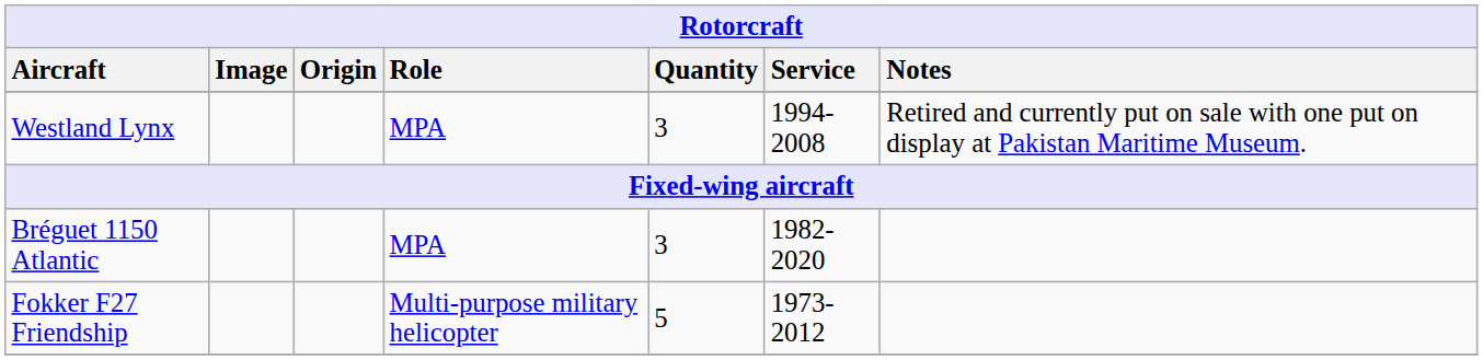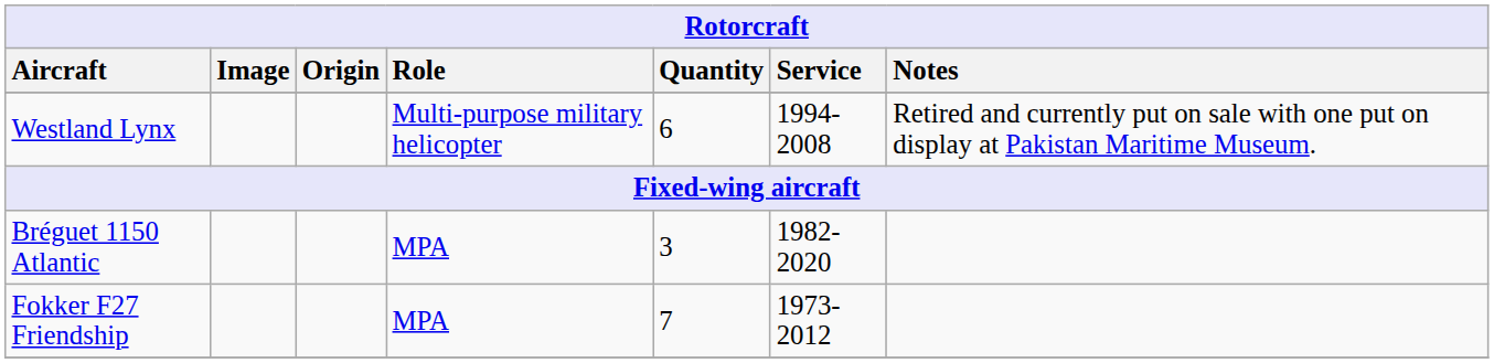Westland Lynx | Role: MPA -> Multi-purpose military helicopter
Westland Lynx | Quantity: 3 -> 6
Fokker F27 Friendship | Role: Multi-purpose military helicopter -> MPA
Fokker F27 Friendship | Quantity: 5 -> 7
